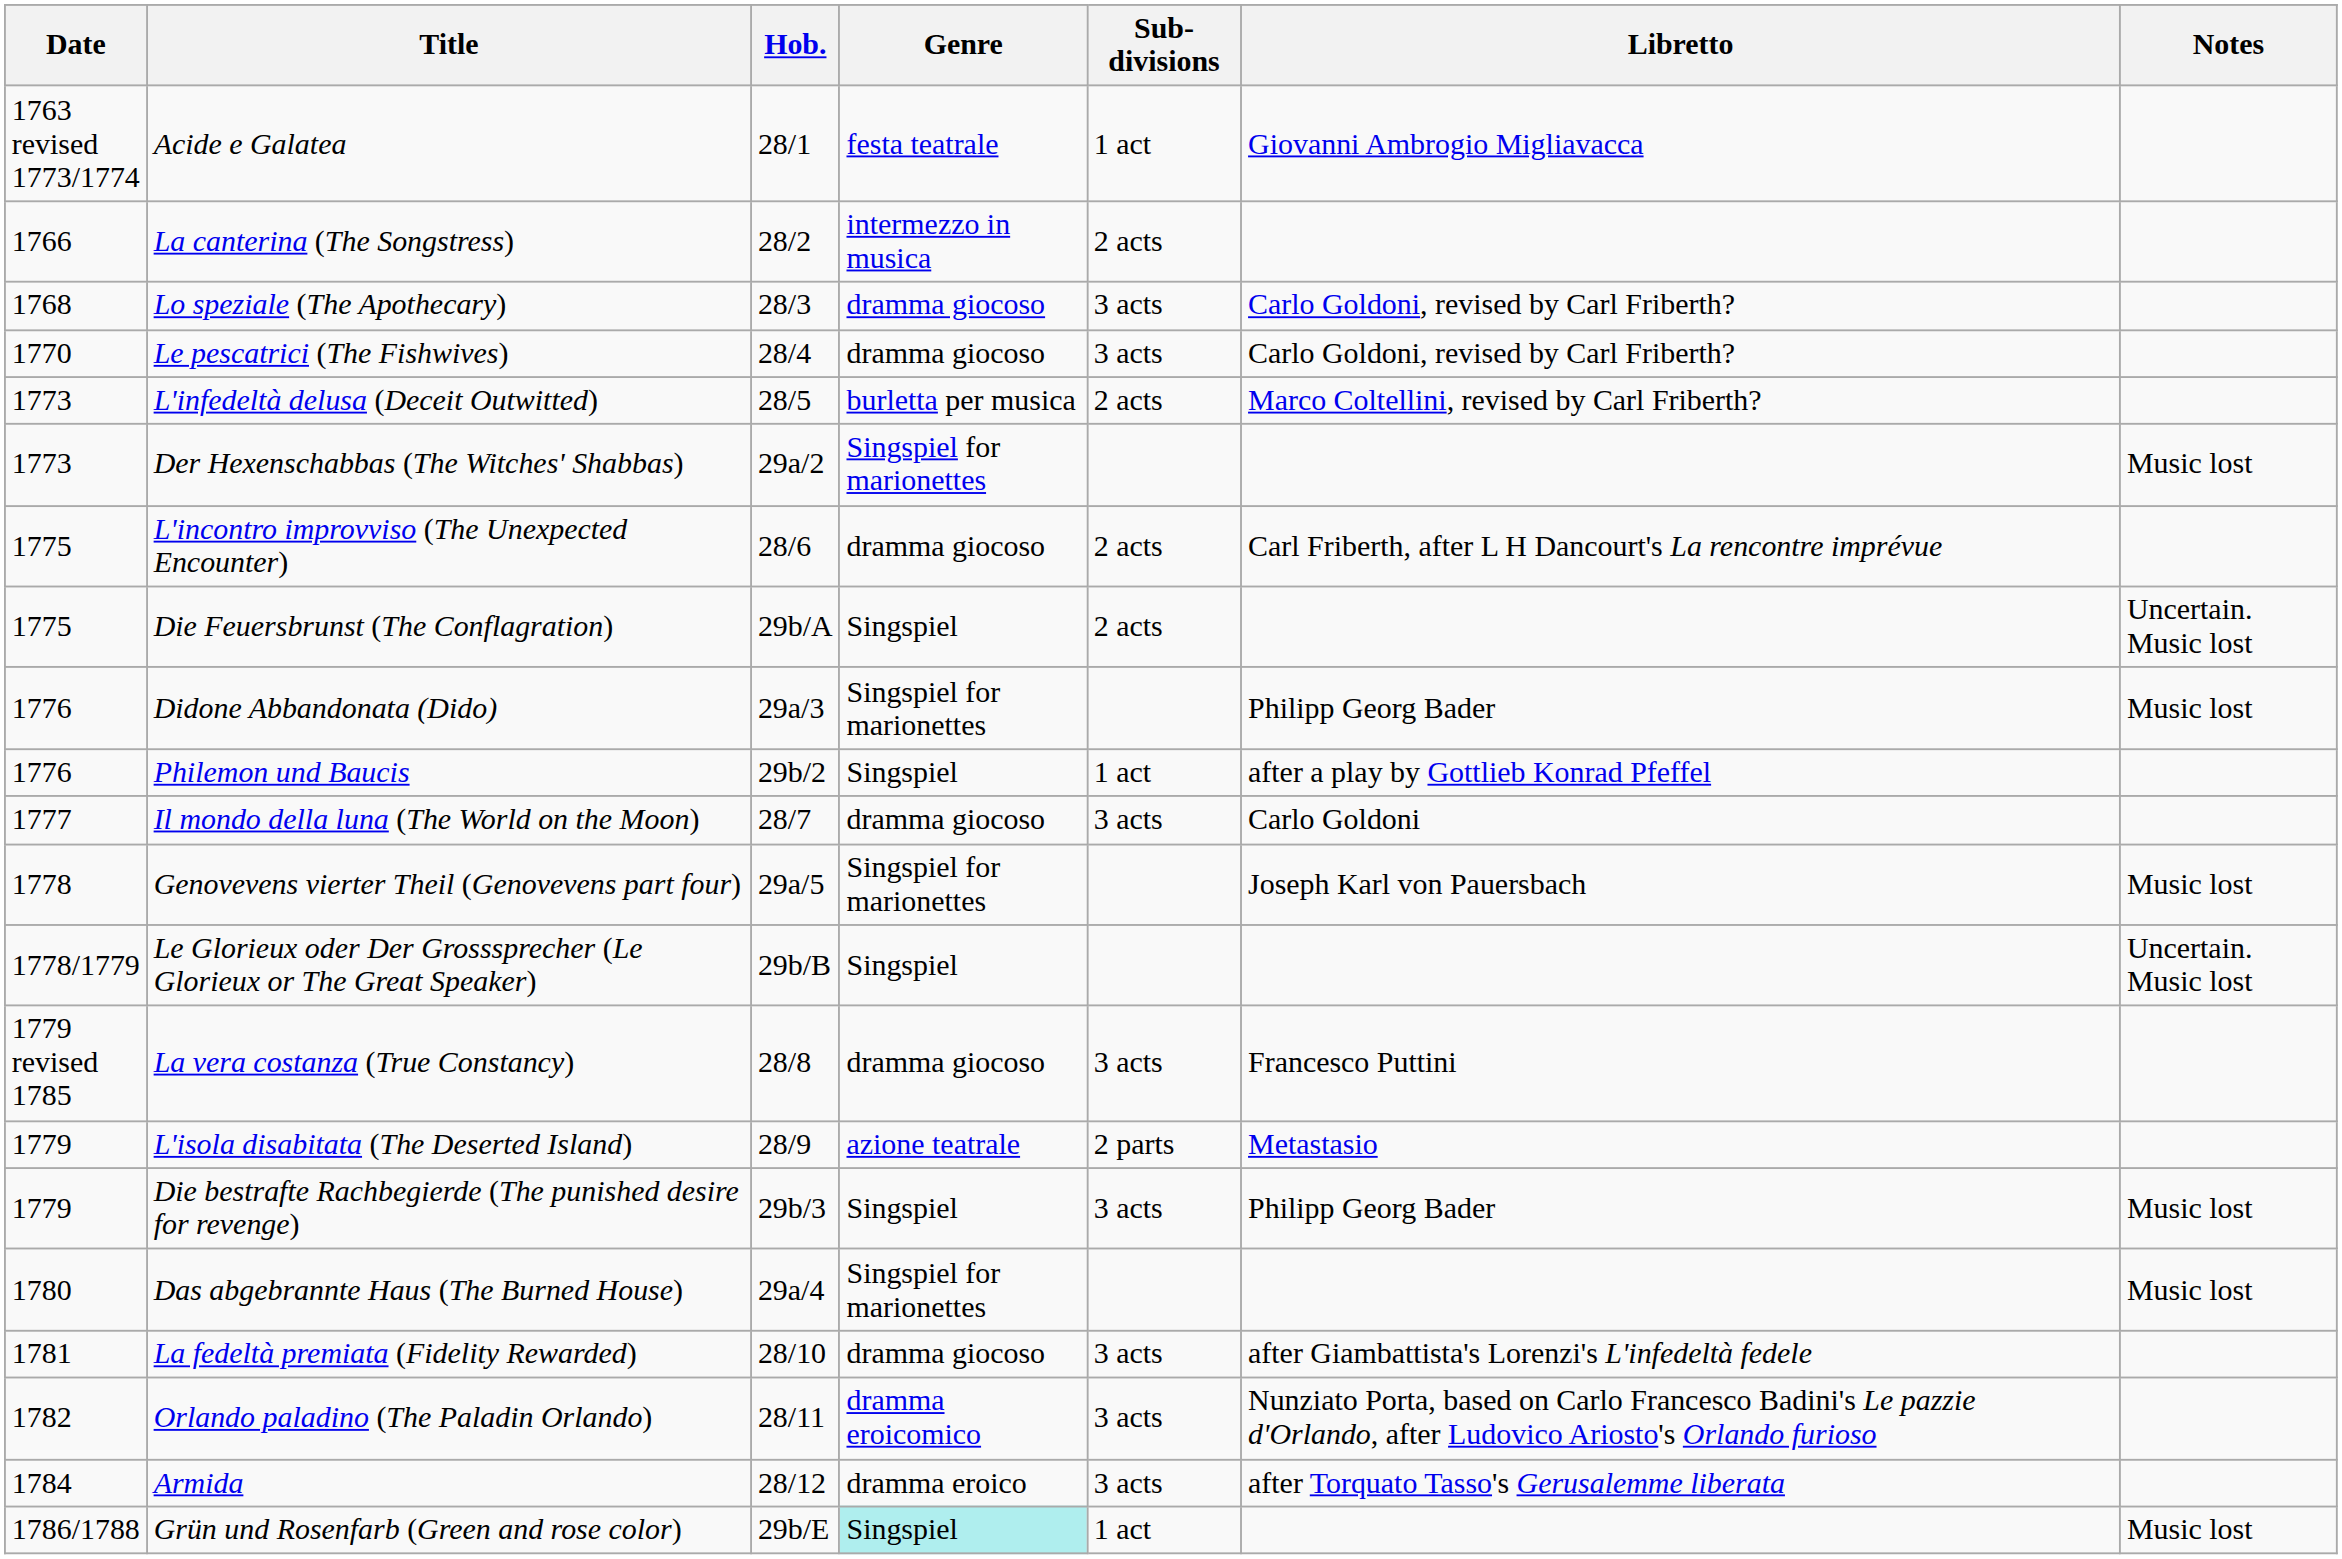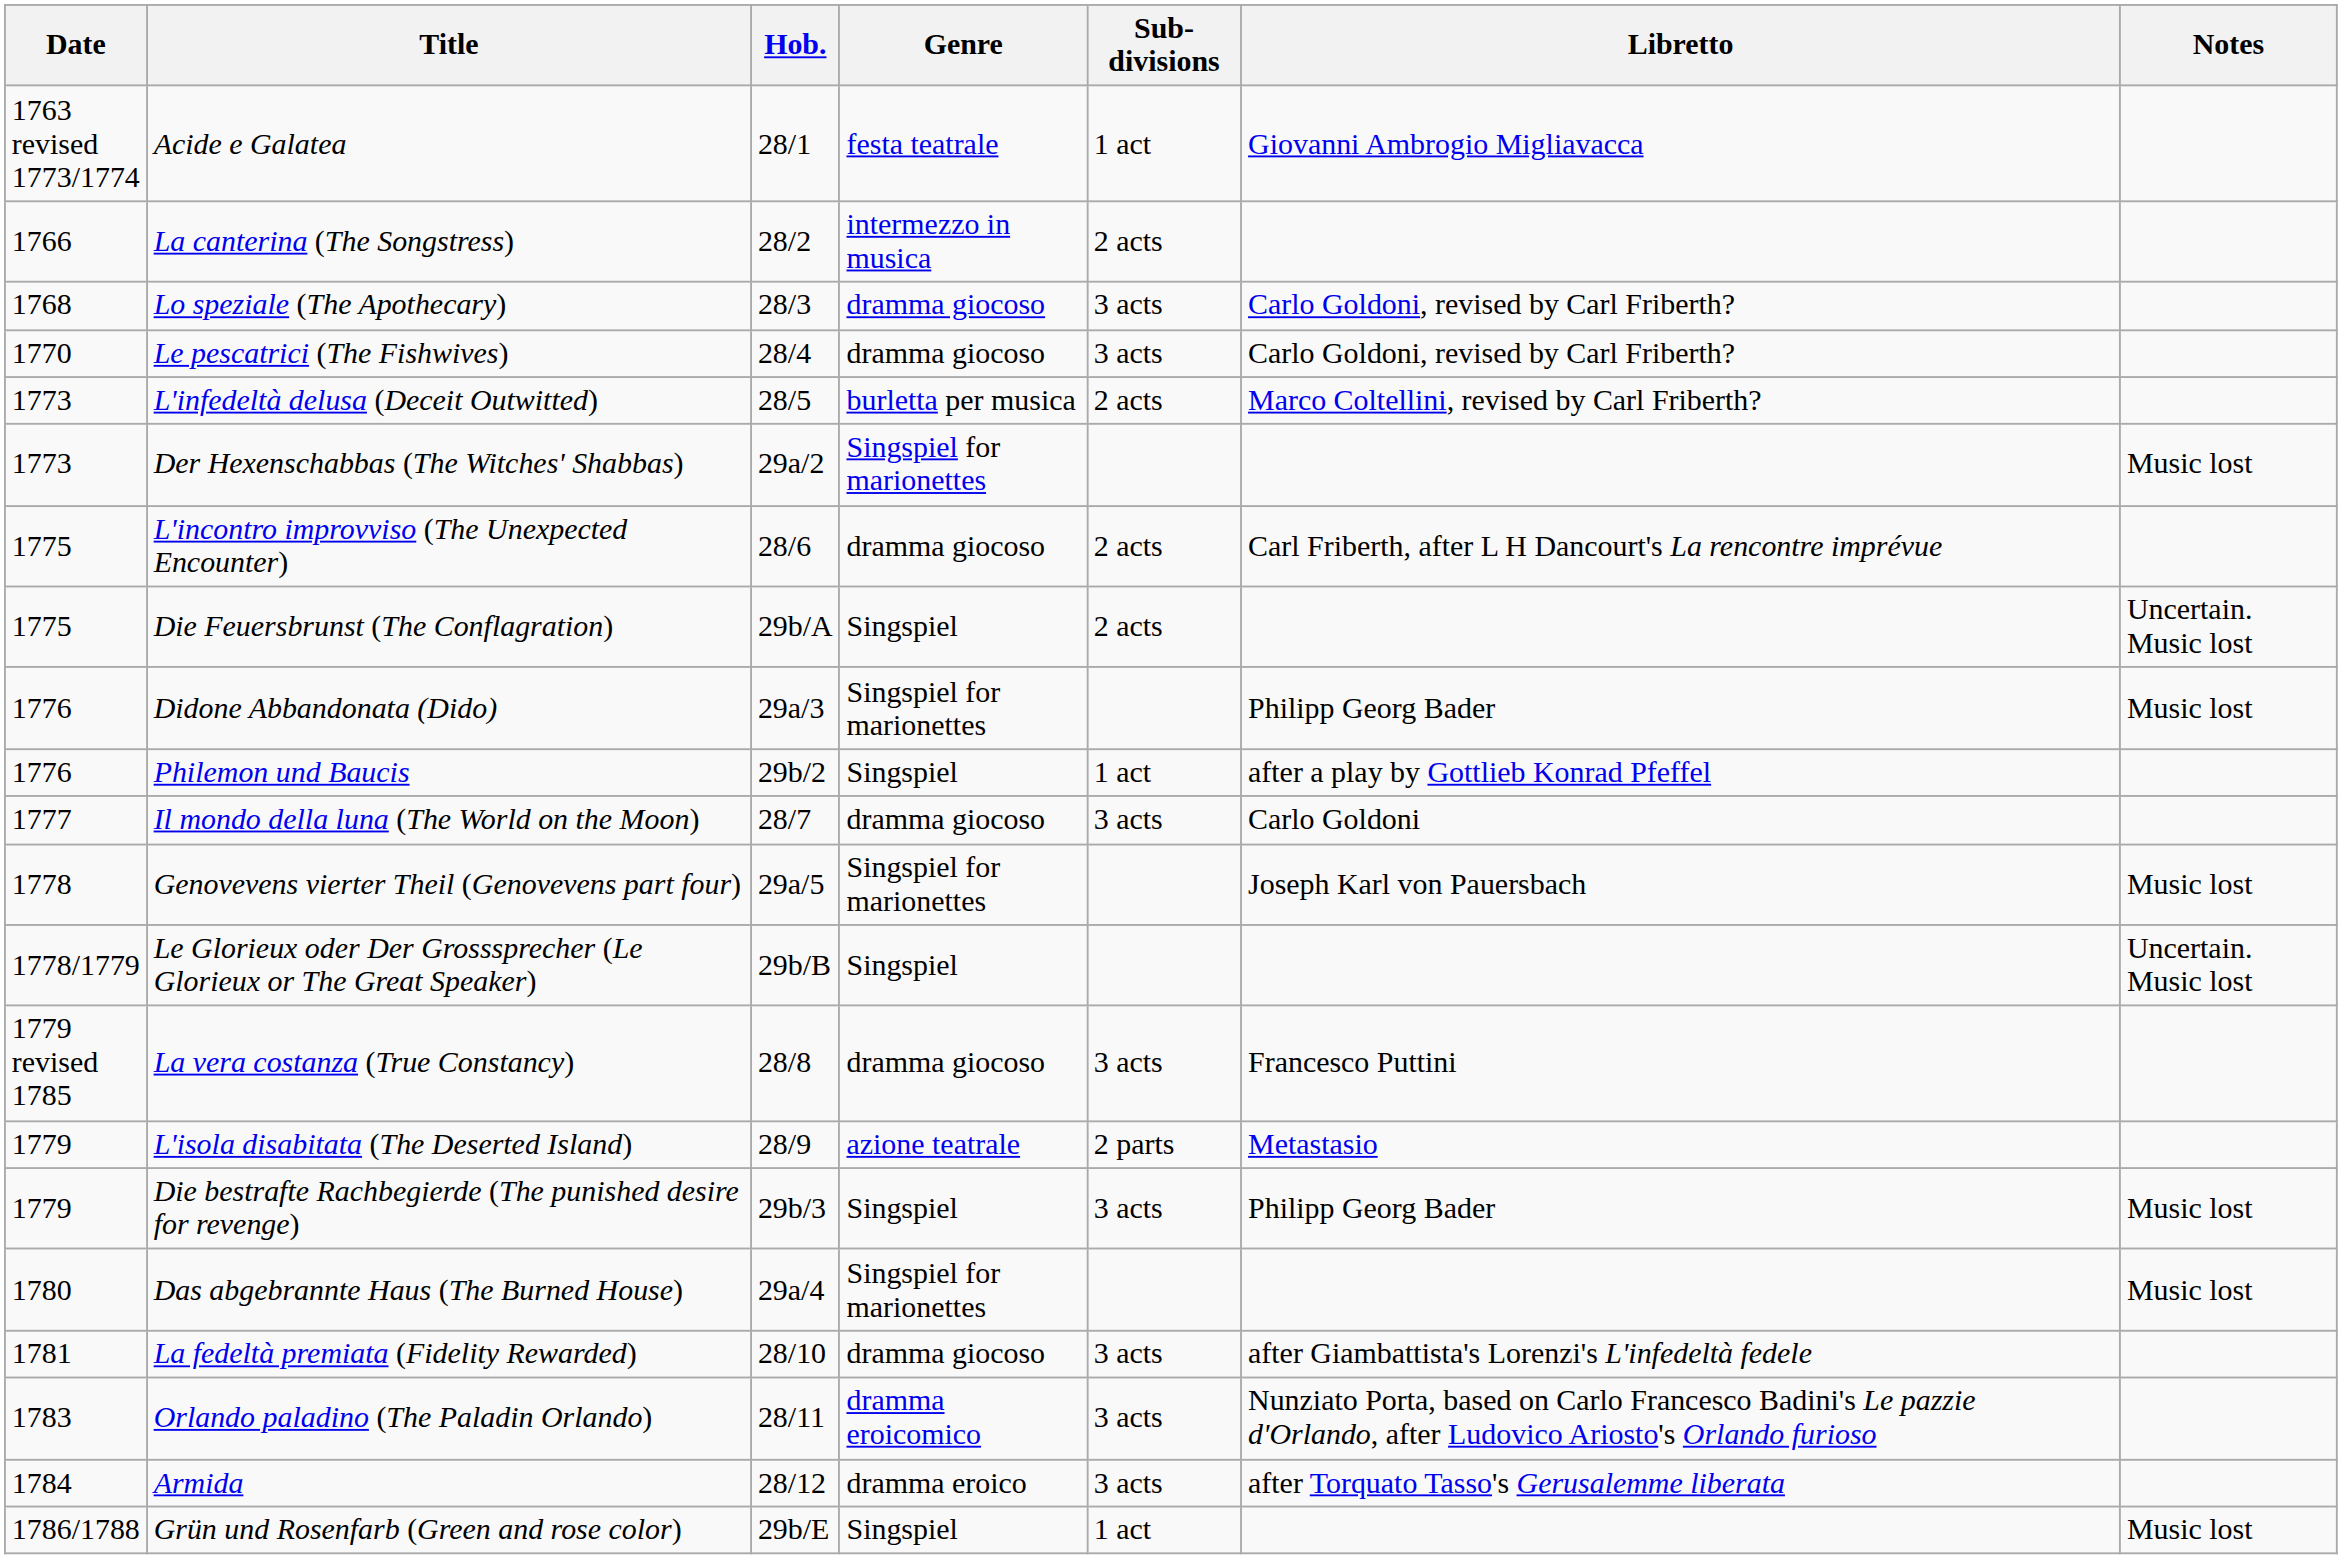Orlando paladino (The Paladin Orlando) | Date: 1782 -> 1783
Grün und Rosenfarb (Green and rose color) | Genre: paleturquoise background -> no background
